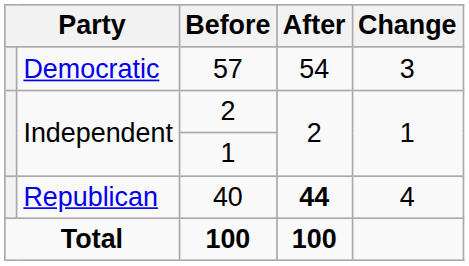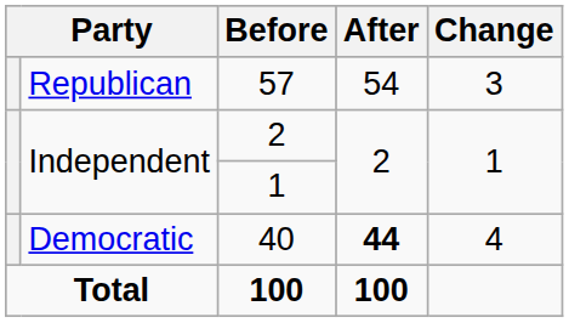57 | column 2: Democratic -> Republican
40 | column 2: Republican -> Democratic
